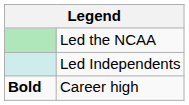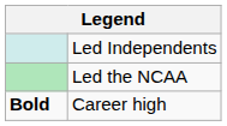rows swapped: Led Independents <-> Led the NCAA
